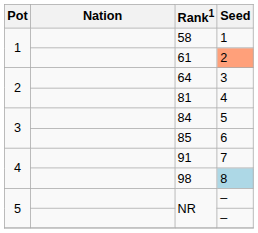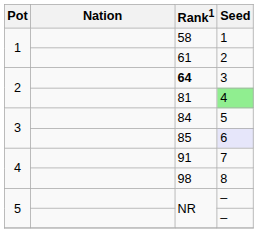61 | Seed: lightsalmon background -> no background
64 | Rank1: normal -> bold
81 | Seed: no background -> lightgreen background
85 | Seed: no background -> lavender background
98 | Seed: lightblue background -> no background
